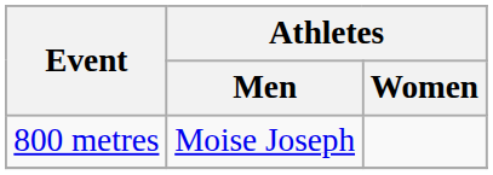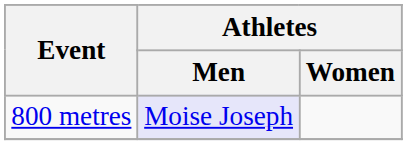800 metres | Athletes / Men: no background -> lavender background
